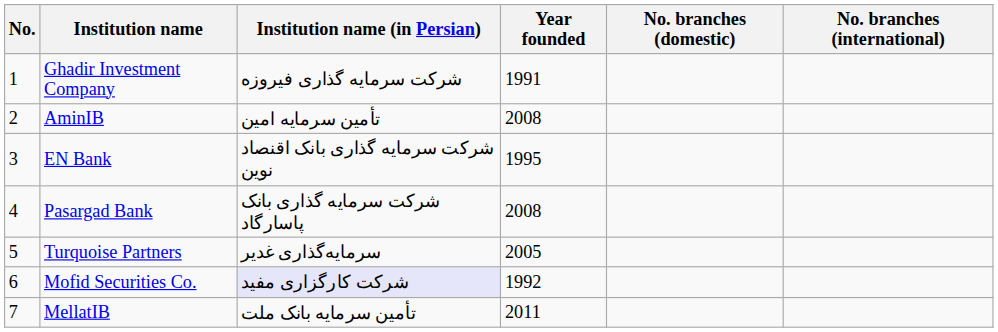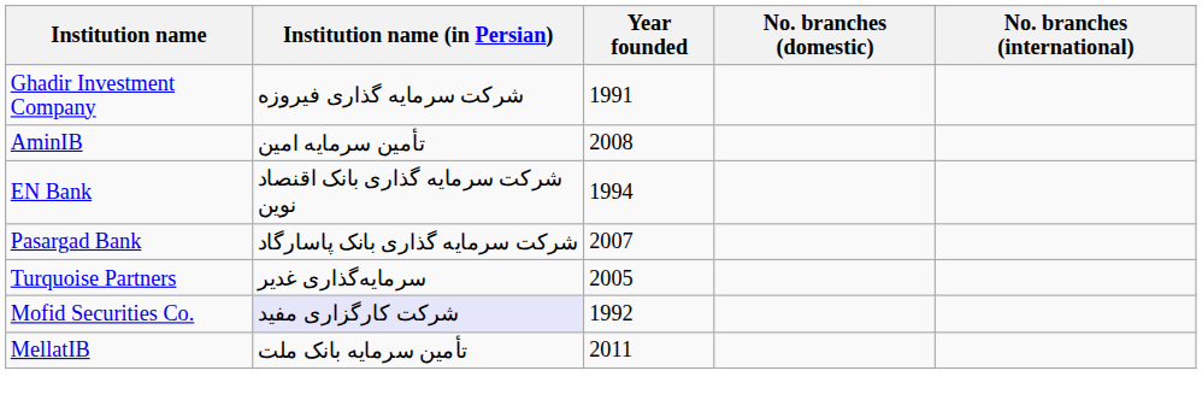- column: No. | 1 | 2 | 3 | 4 | 5 | 6 | 7
EN Bank | Year founded: 1995 -> 1994
Pasargad Bank | Year founded: 2008 -> 2007
